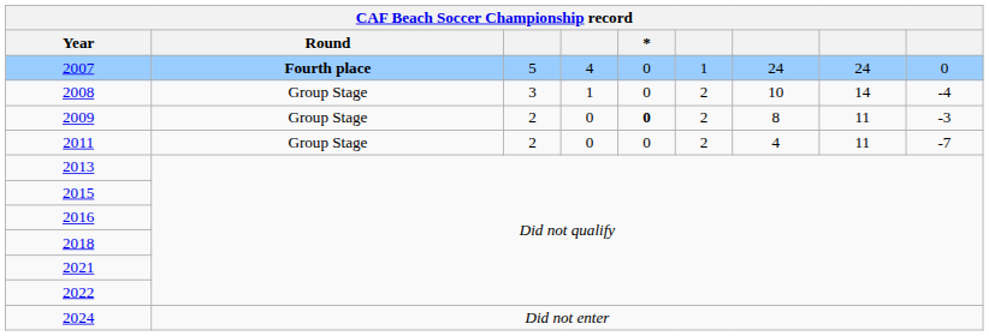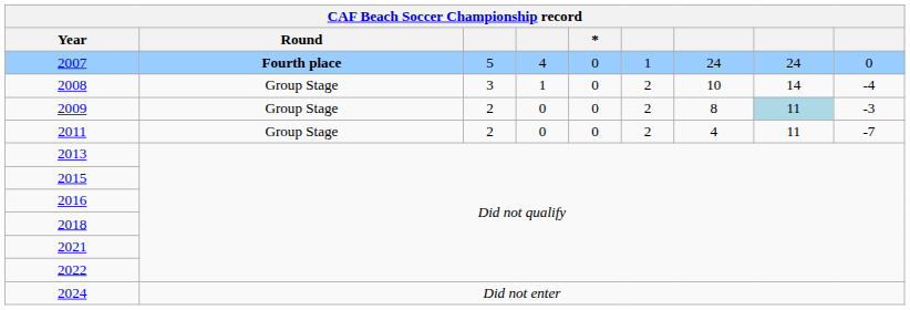2009 | *: bold -> normal
2009 | column 8: no background -> lightblue background
